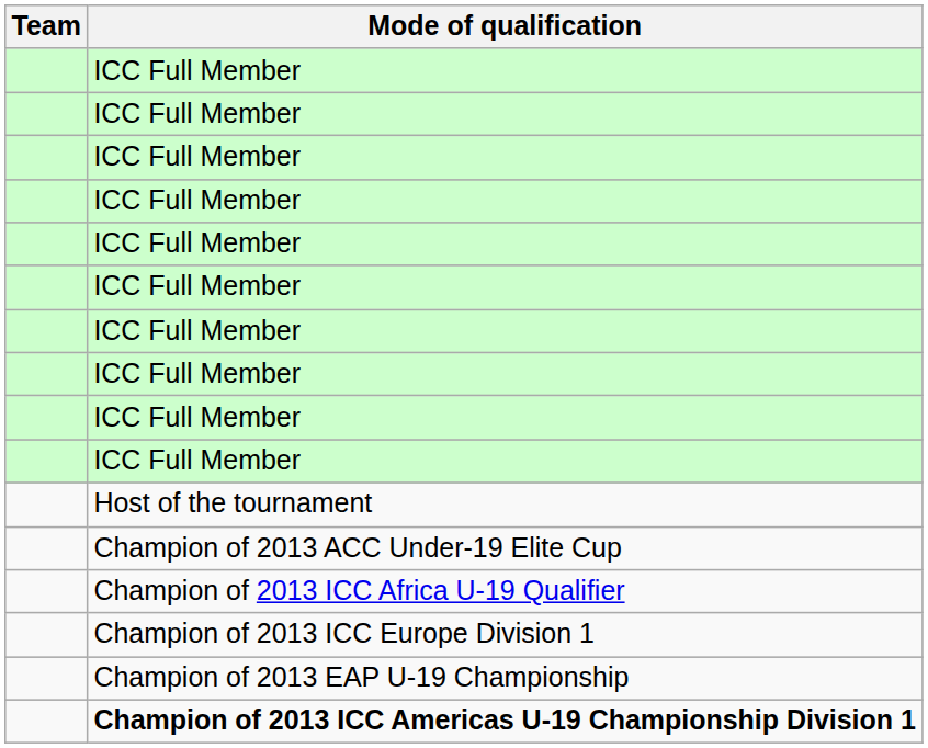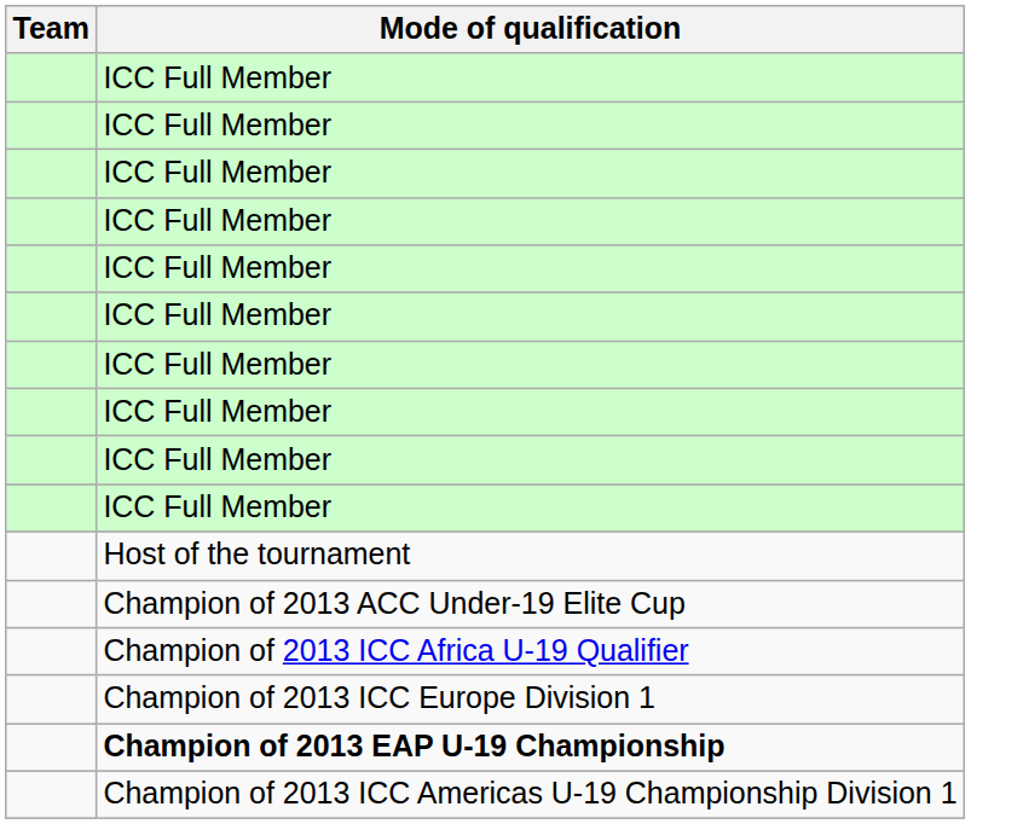row 16 | Mode of qualification: normal -> bold
row 17 | Mode of qualification: bold -> normal
